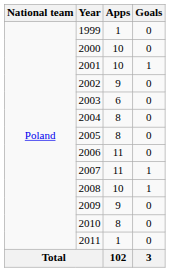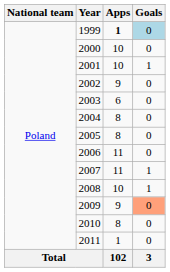1999 | Apps: normal -> bold
1999 | Goals: no background -> lightblue background
2009 | Goals: no background -> lightsalmon background
